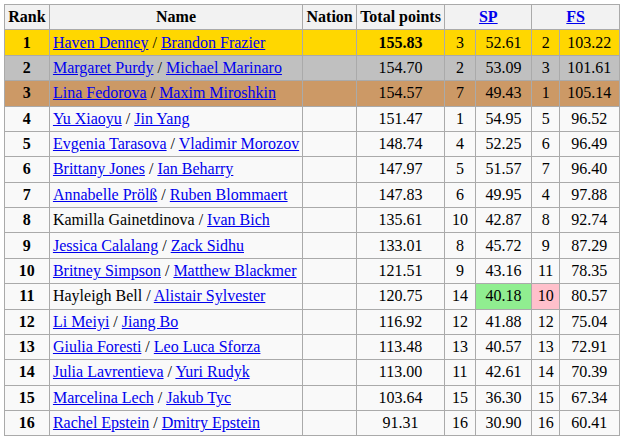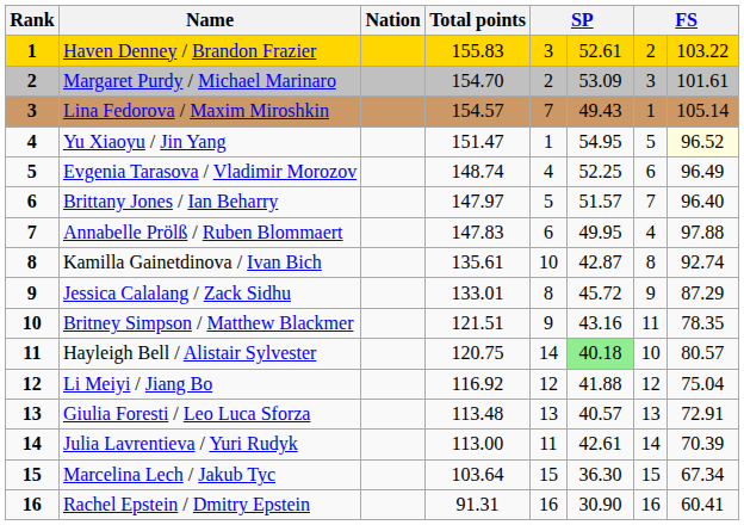Haven Denney / Brandon Frazier | Total points: bold -> normal
Yu Xiaoyu / Jin Yang | column 8: no background -> lightyellow background
Hayleigh Bell / Alistair Sylvester | column 7: pink background -> no background
